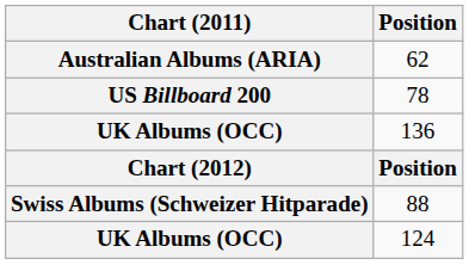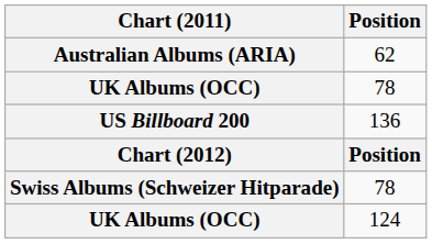row 3 | Chart (2011): US Billboard 200 -> UK Albums (OCC)
row 4 | Chart (2011): UK Albums (OCC) -> US Billboard 200
row 6 | Position: 88 -> 78
